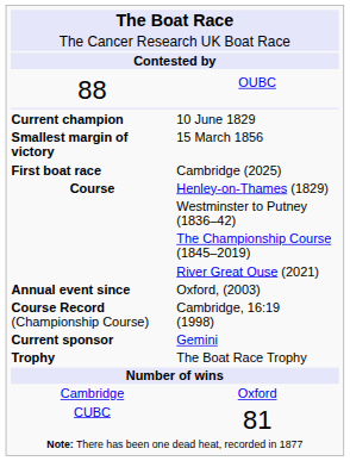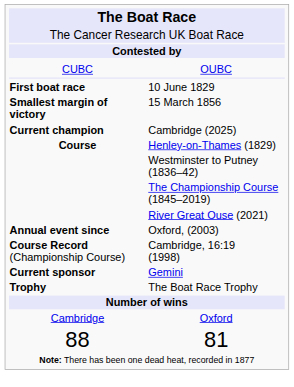row 3 | column 1: 88 -> CUBC
row 4 | column 1: Current champion -> First boat race
row 6 | column 1: First boat race -> Current champion
row 17 | column 1: CUBC -> 88
